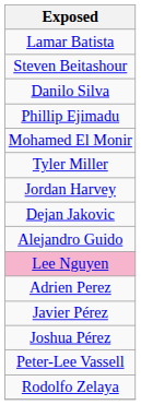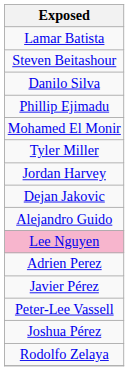row 14 | column 1: Joshua Pérez -> Peter-Lee Vassell
row 15 | column 1: Peter-Lee Vassell -> Joshua Pérez
